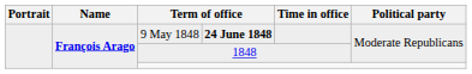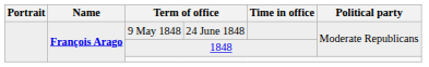9 May 1848 | column 4: bold -> normal
